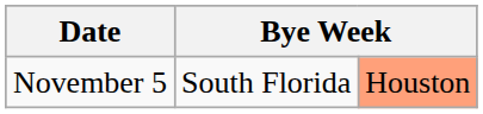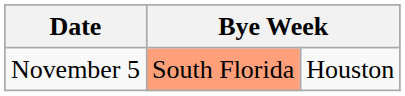November 5 | column 2: no background -> lightsalmon background
November 5 | column 3: lightsalmon background -> no background
